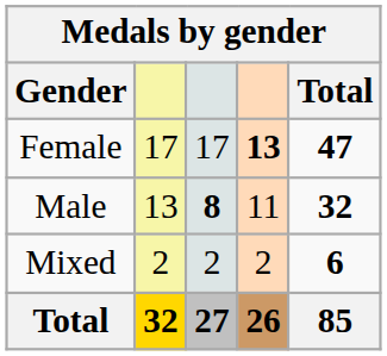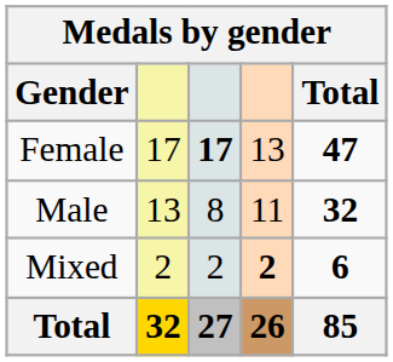Female | column 3: normal -> bold
Female | column 4: bold -> normal
Male | column 3: bold -> normal
Mixed | column 4: normal -> bold
